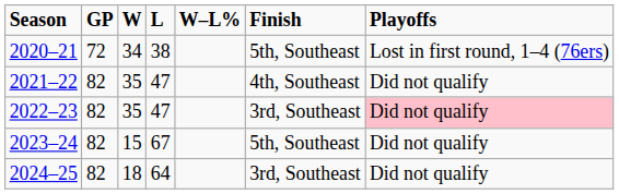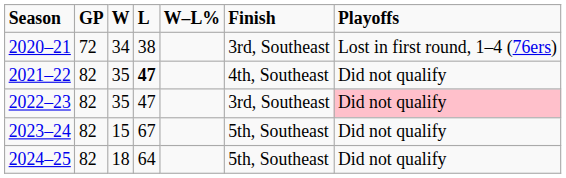2020–21 | column 6: 5th, Southeast -> 3rd, Southeast
2021–22 | column 4: normal -> bold
2024–25 | column 6: 3rd, Southeast -> 5th, Southeast
